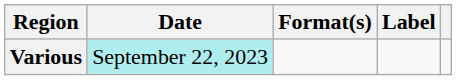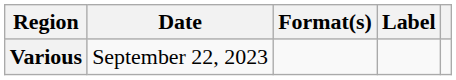Various | Date: paleturquoise background -> no background
